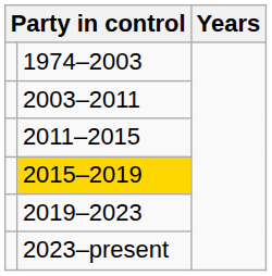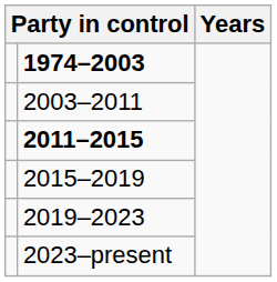1974–2003 | column 2: normal -> bold
2011–2015 | column 2: normal -> bold
2015–2019 | column 2: gold background -> no background
